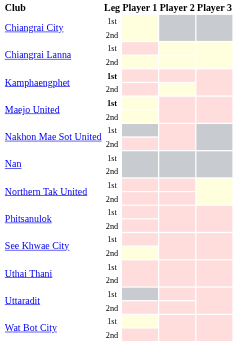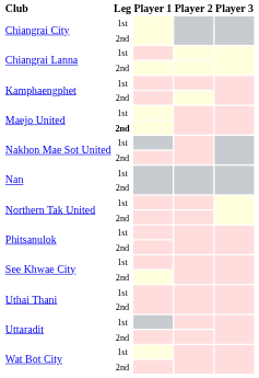Kamphaengphet / 1st | Leg: bold -> normal
Maejo United / 1st | Leg: bold -> normal
Maejo United / 2nd | Leg: normal -> bold
